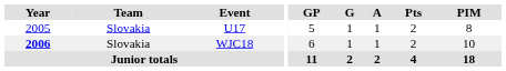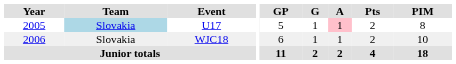U17 | Team: no background -> lightblue background
U17 | A: no background -> pink background
WJC18 | Year: bold -> normal
